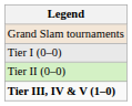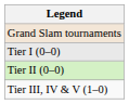row 5 | column 1: bold -> normal
